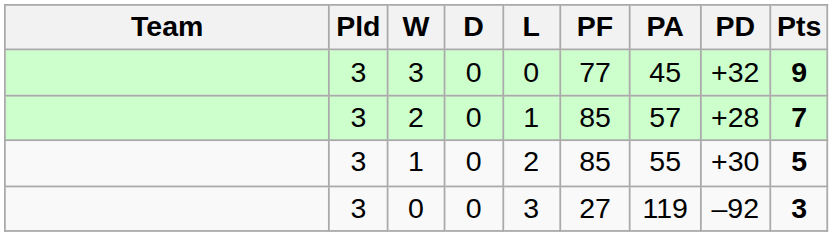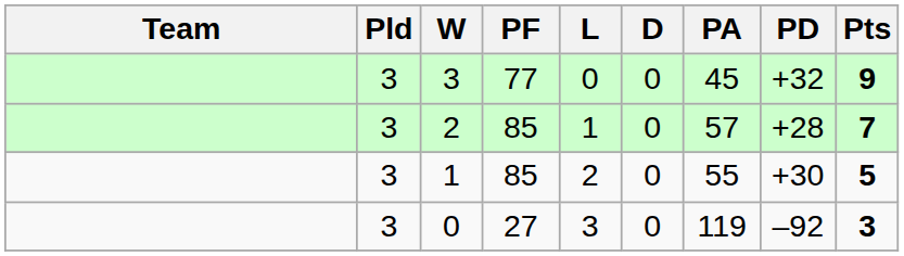columns swapped: D <-> PF
